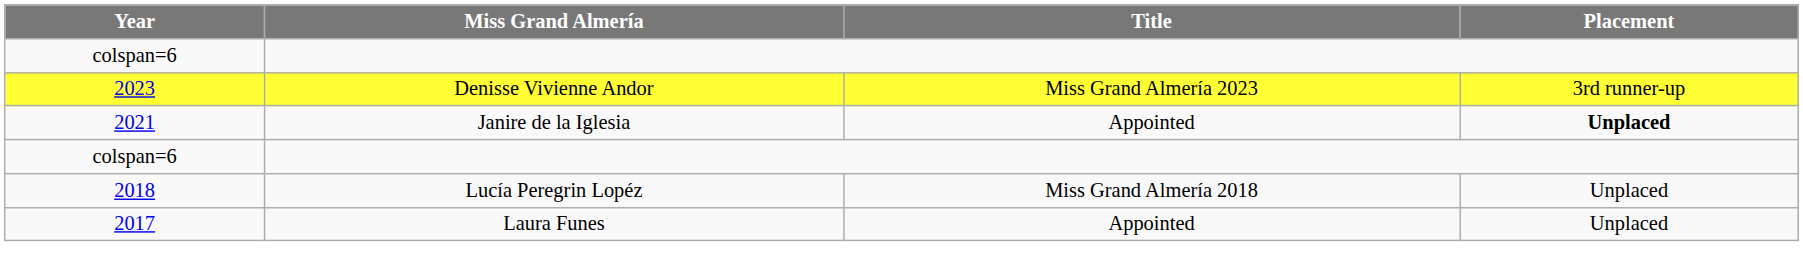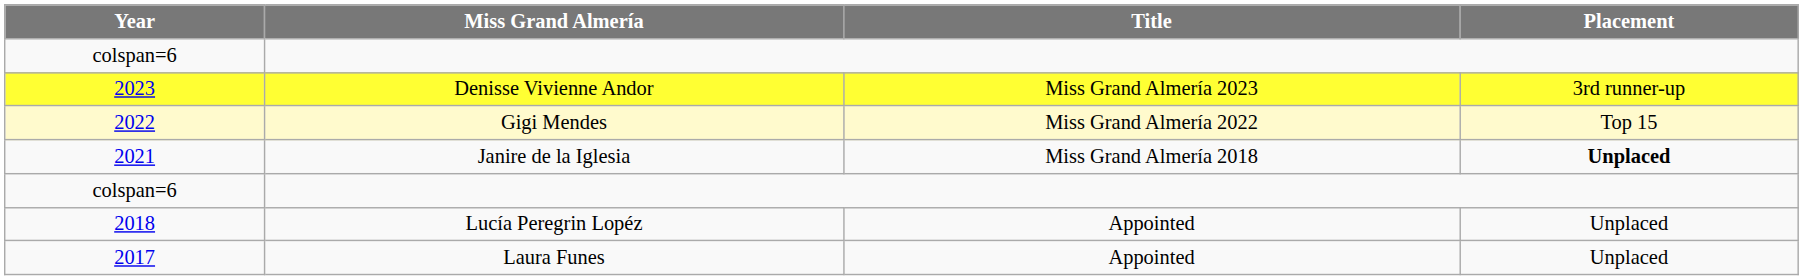+ row: 2022 | Gigi Mendes | Miss Grand Almería 2022 | Top 15
2021 | Title: Appointed -> Miss Grand Almería 2018
2018 | Title: Miss Grand Almería 2018 -> Appointed
